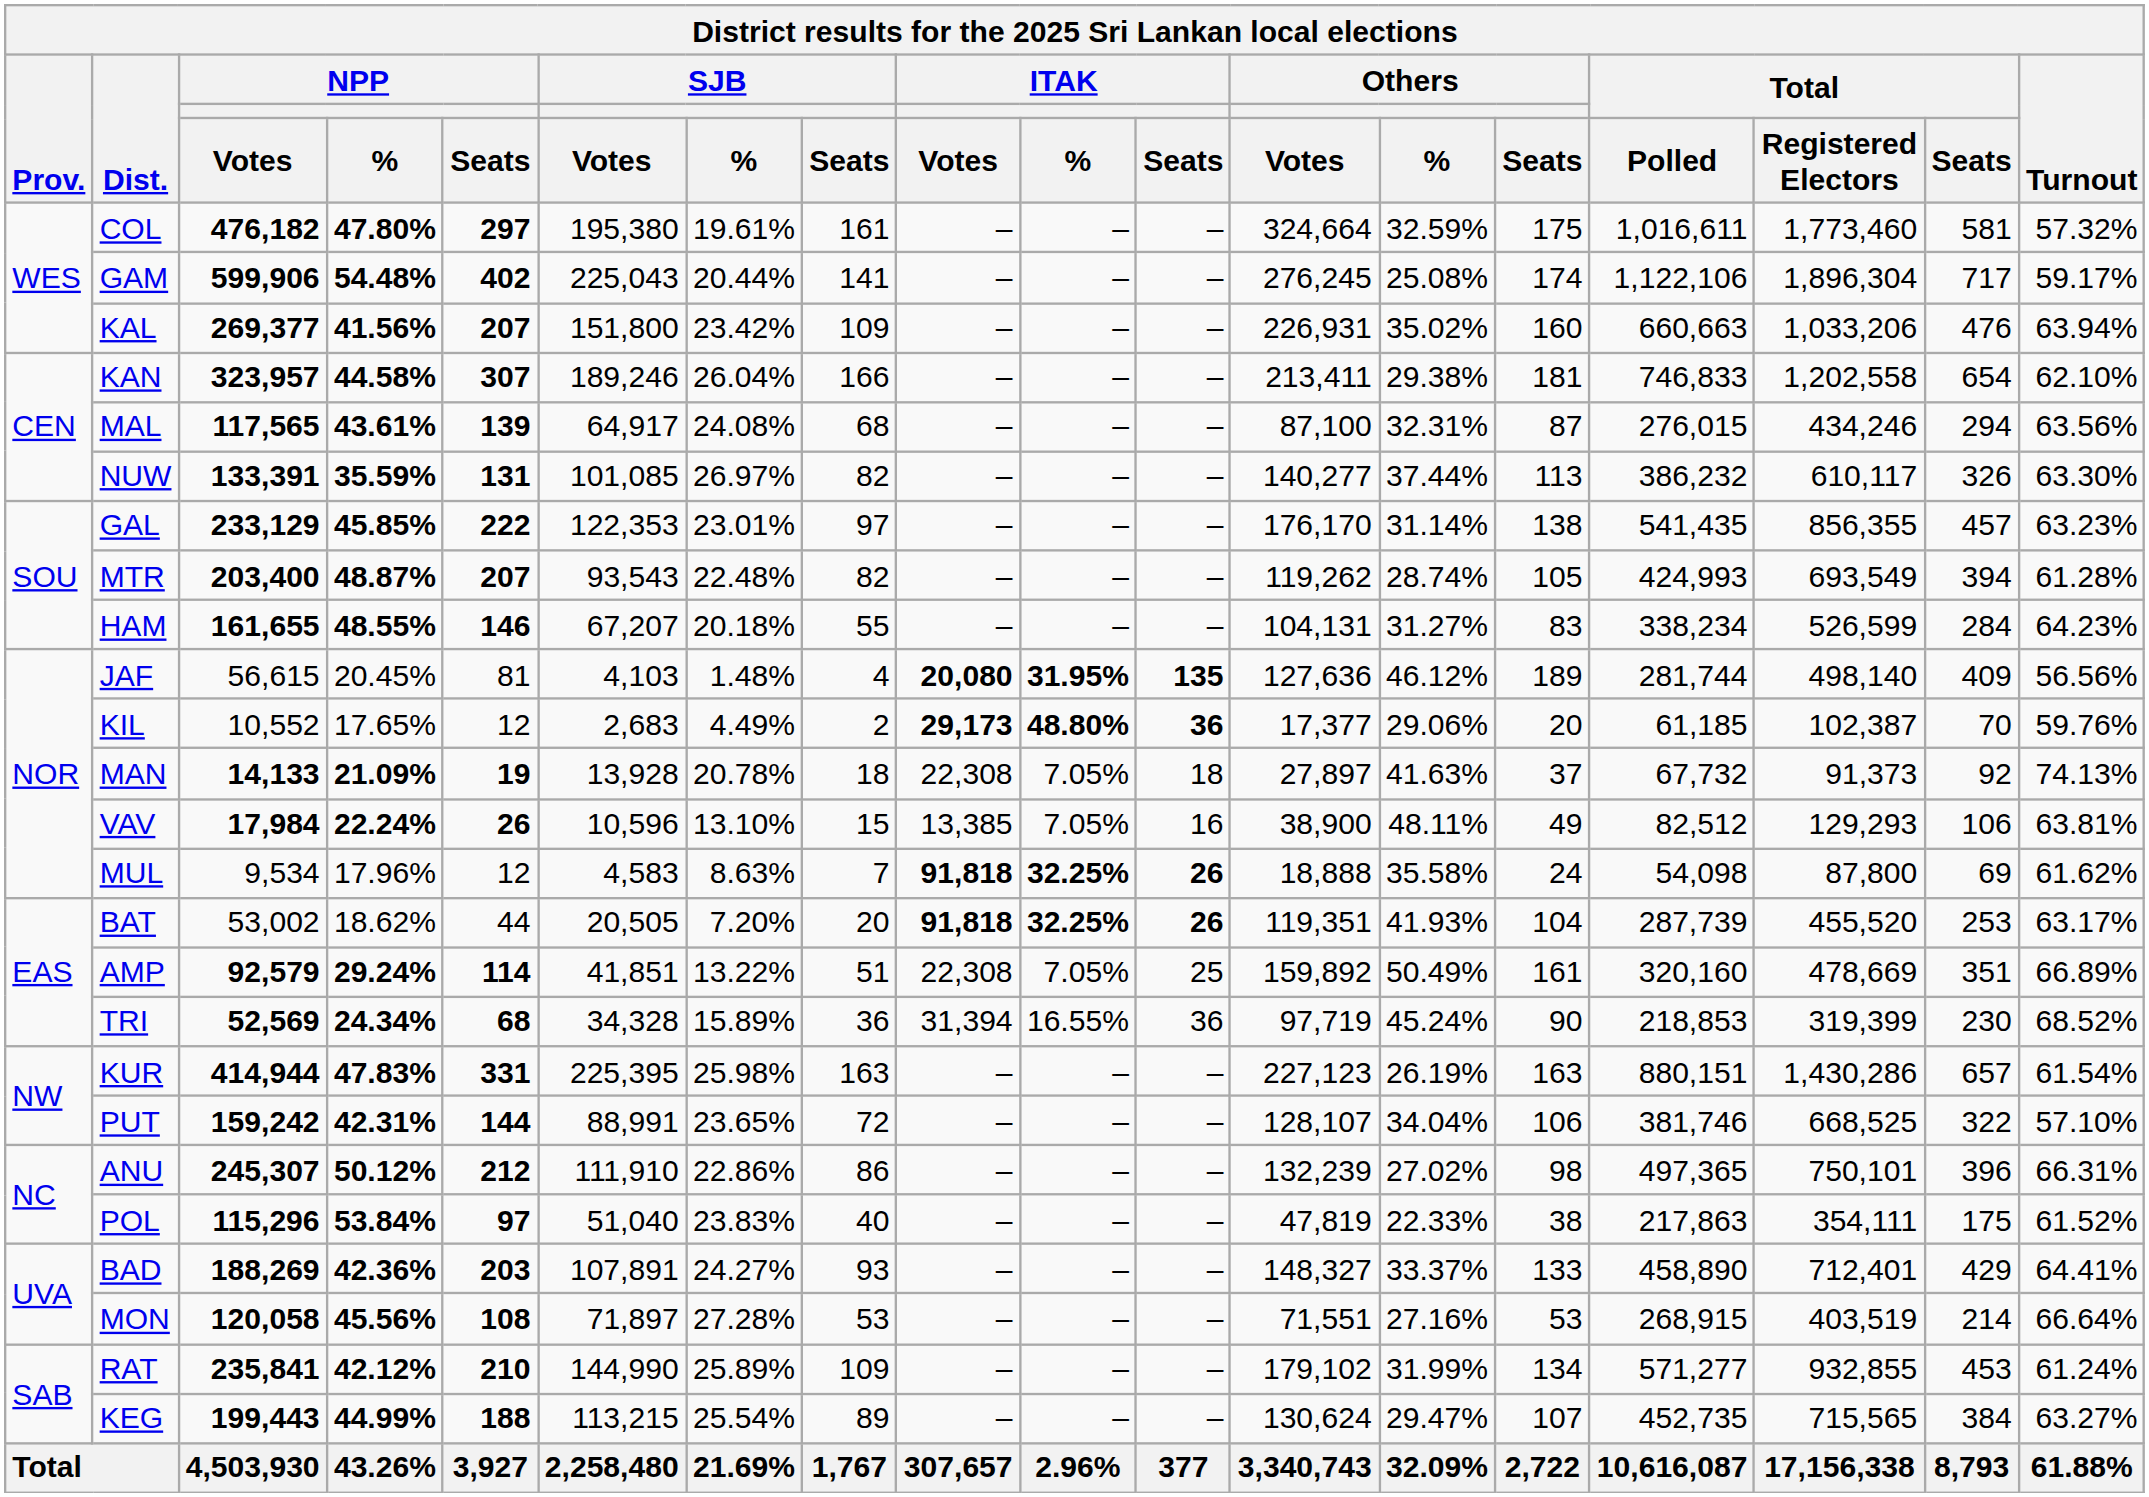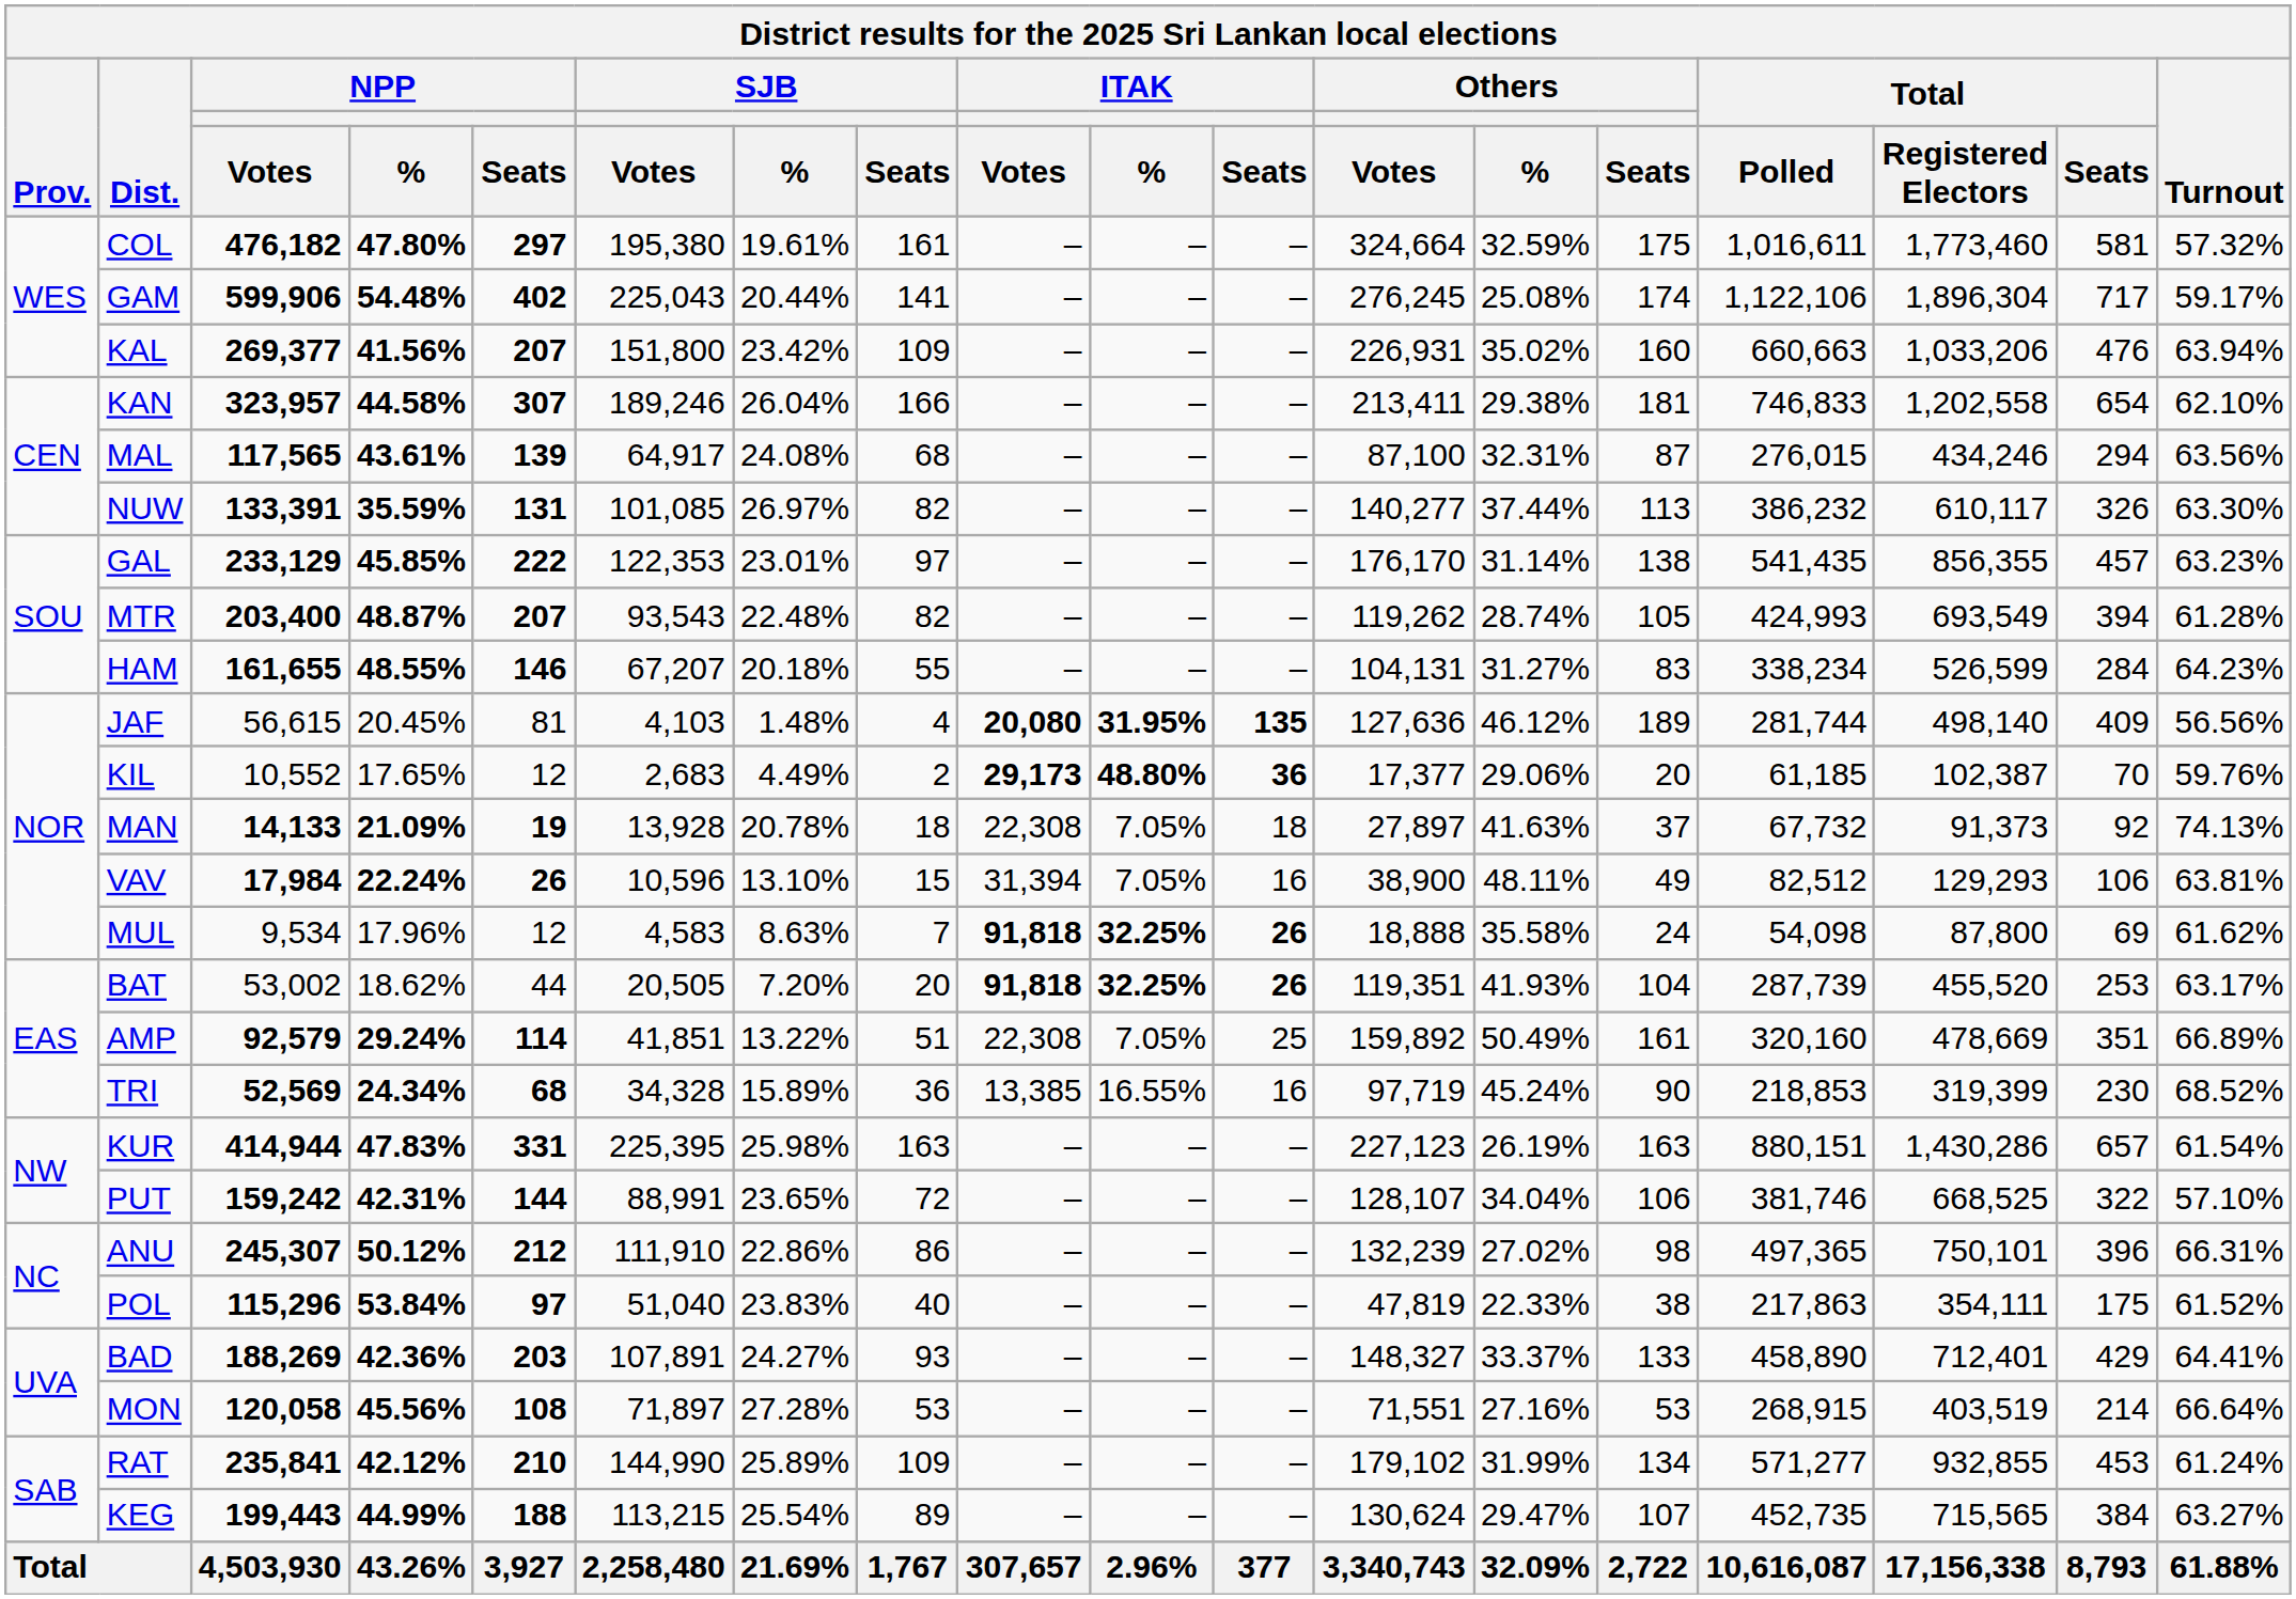VAV | ITAK / Votes: 13,385 -> 31,394
TRI | ITAK / Votes: 31,394 -> 13,385
TRI | ITAK / Seats: 36 -> 16
